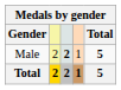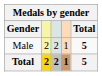Male | column 3: bold -> normal
